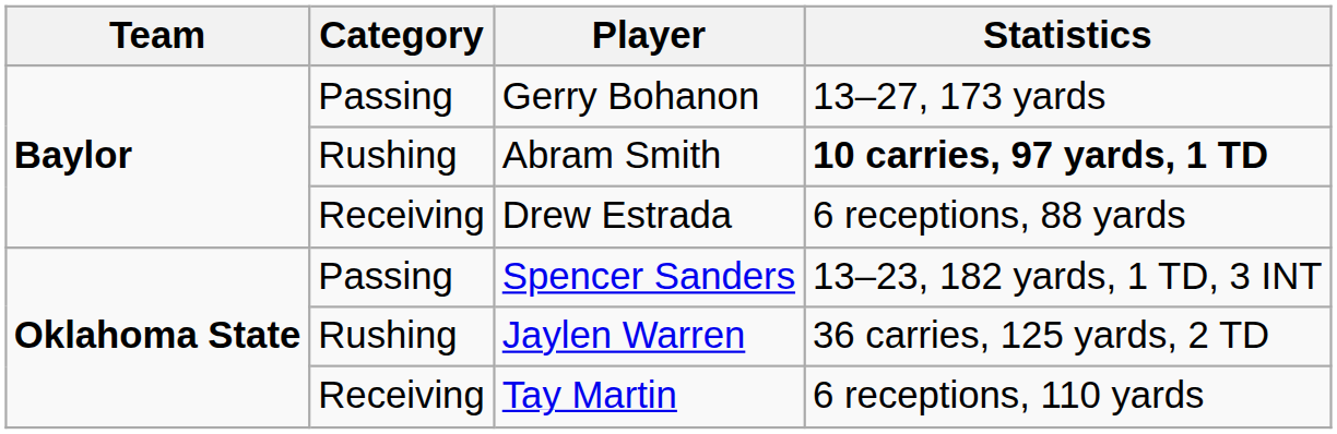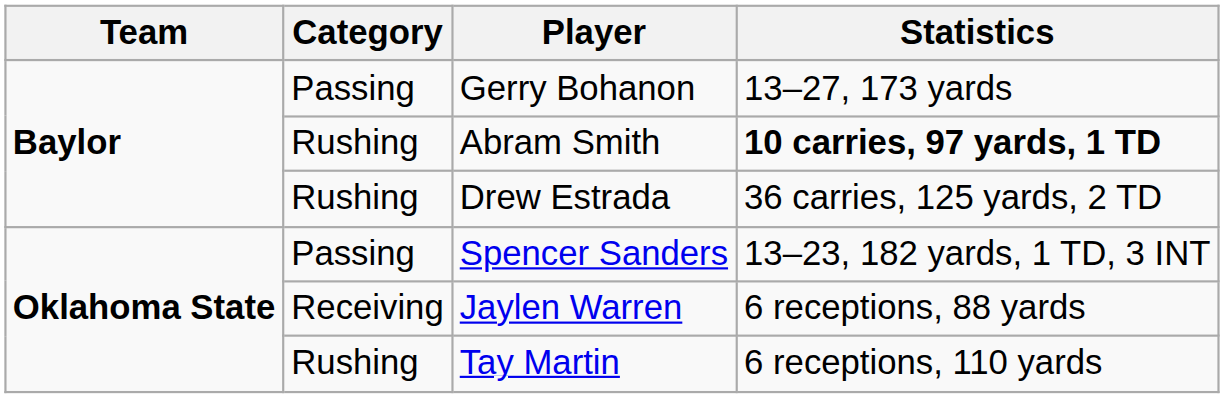Drew Estrada | Category: Receiving -> Rushing
Drew Estrada | Statistics: 6 receptions, 88 yards -> 36 carries, 125 yards, 2 TD
Jaylen Warren | Category: Rushing -> Receiving
Jaylen Warren | Statistics: 36 carries, 125 yards, 2 TD -> 6 receptions, 88 yards
Tay Martin | Category: Receiving -> Rushing
